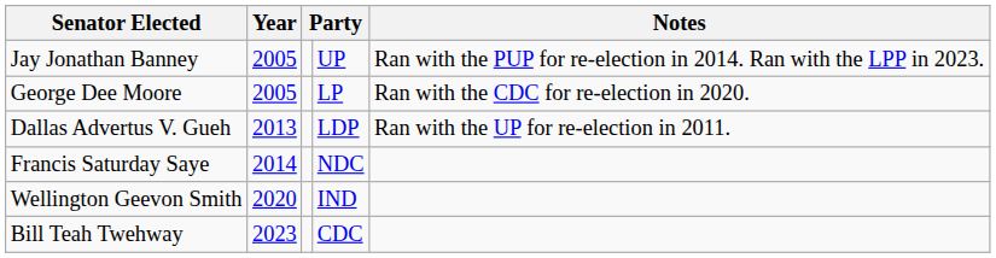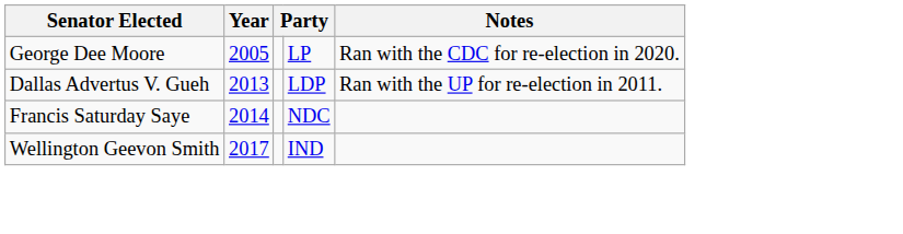- row: Jay Jonathan Banney | 2005 | UP | Ran with the PUP for re-election in 2014. Ran with the LPP in 2023.
Wellington Geevon Smith | Year: 2020 -> 2017
- row: Bill Teah Twehway | 2023 | CDC
